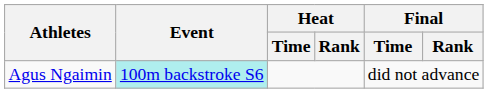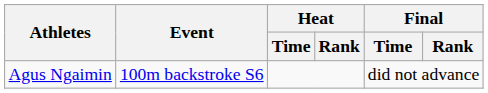Agus Ngaimin | Event: paleturquoise background -> no background
